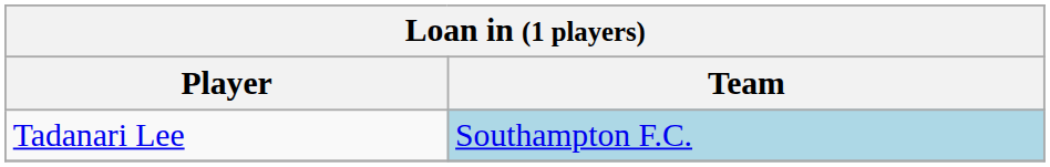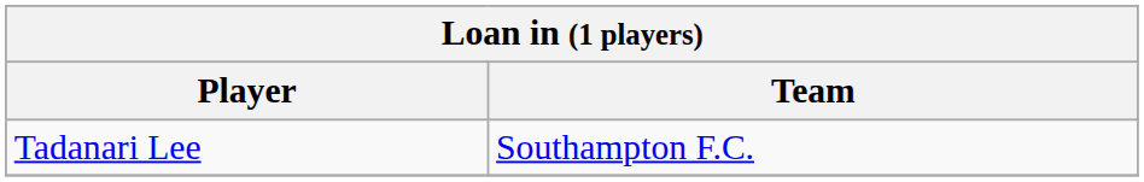Tadanari Lee | Team: lightblue background -> no background
